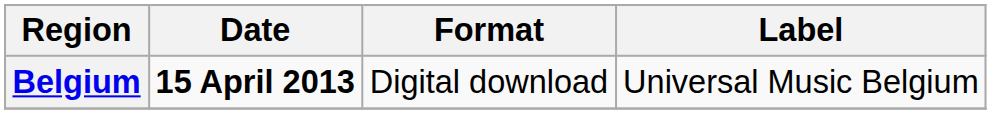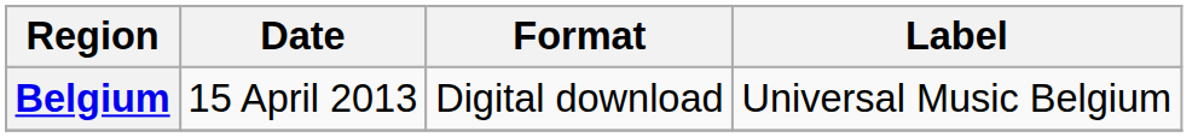Belgium | Date: bold -> normal
